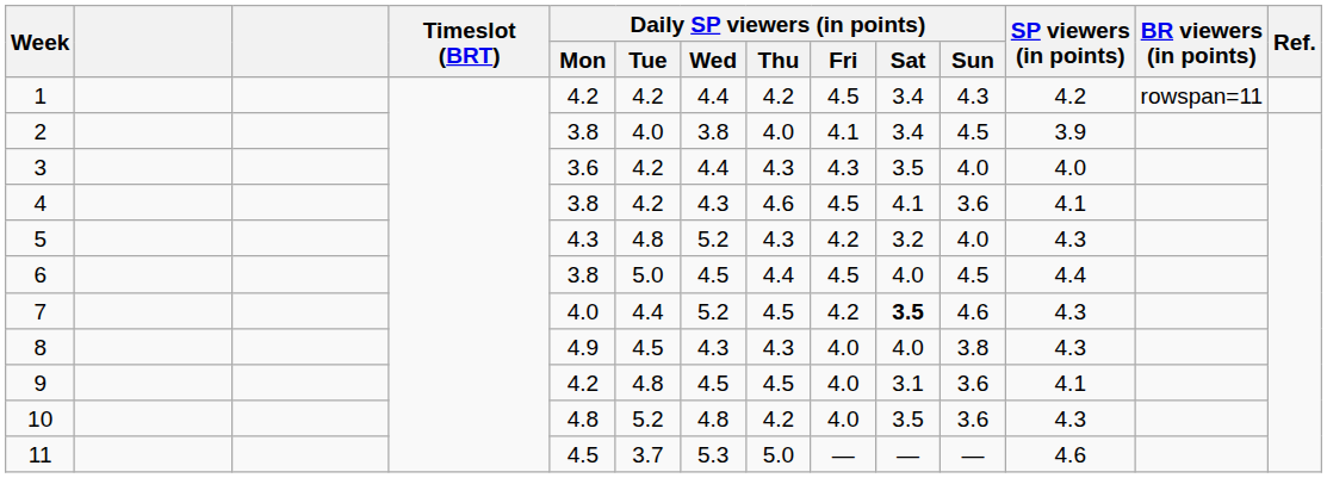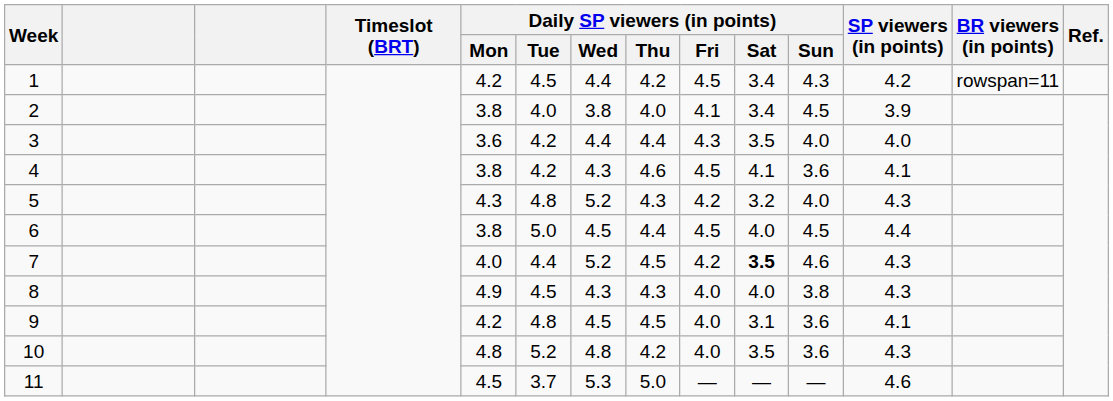1 | Daily SP viewers (in points) / Tue: 4.2 -> 4.5
3 | Daily SP viewers (in points) / Thu: 4.3 -> 4.4
